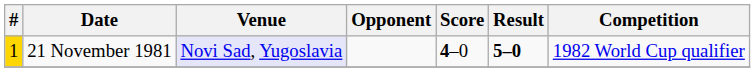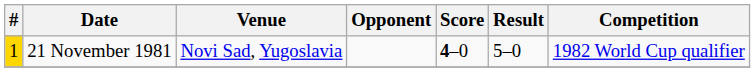21 November 1981 | Venue: lavender background -> no background
21 November 1981 | Result: bold -> normal
